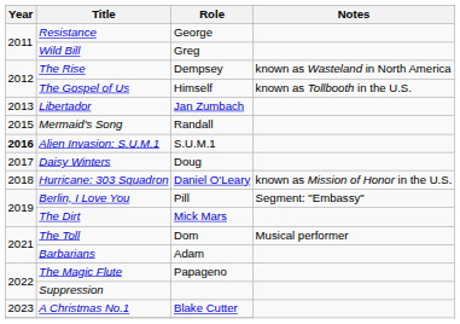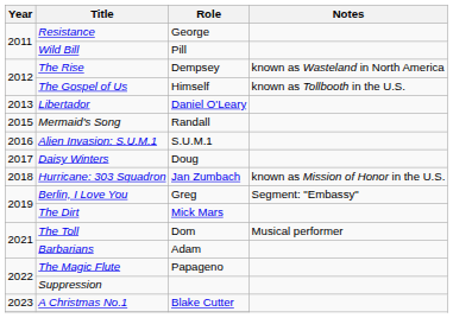Wild Bill | Role: Greg -> Pill
Libertador | Role: Jan Zumbach -> Daniel O'Leary
Alien Invasion: S.U.M.1 | Year: bold -> normal
Hurricane: 303 Squadron | Role: Daniel O'Leary -> Jan Zumbach
Berlin, I Love You | Role: Pill -> Greg
